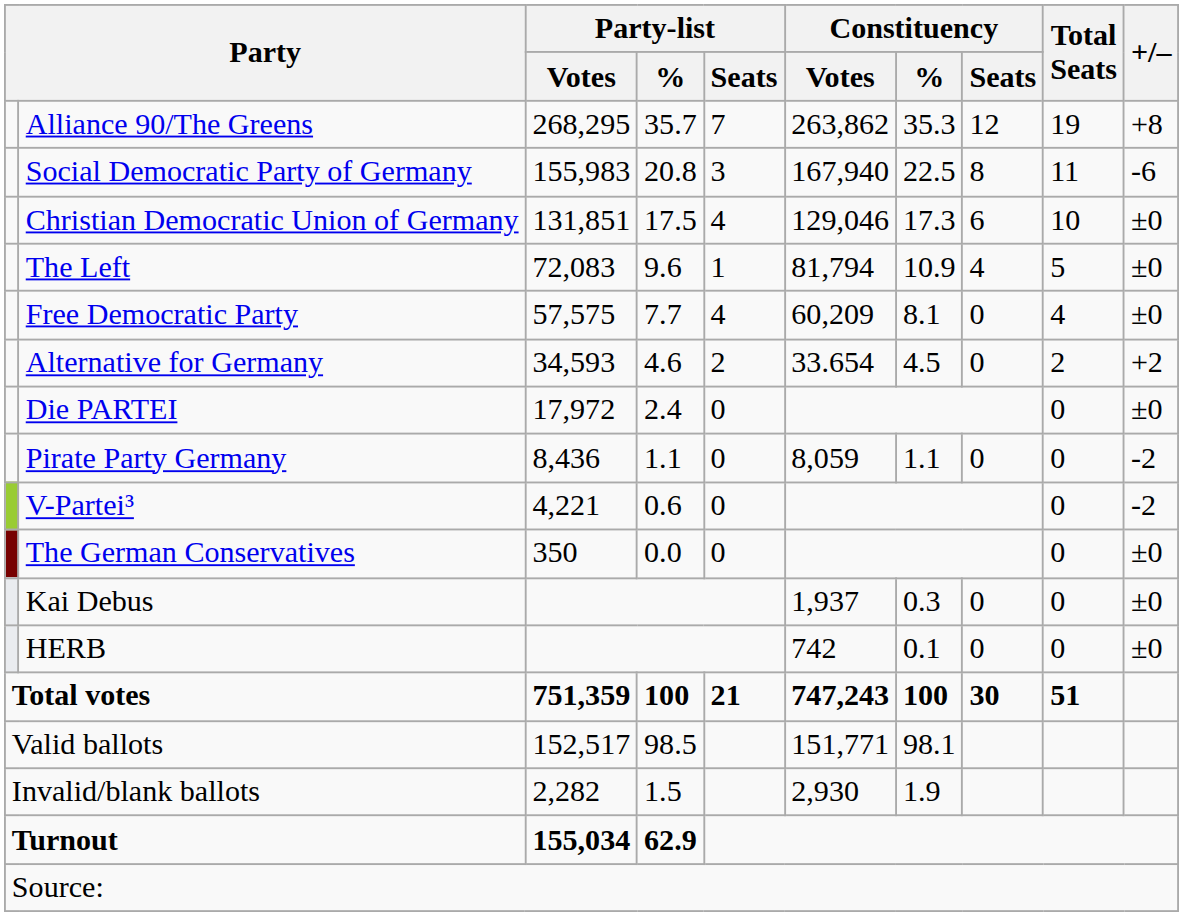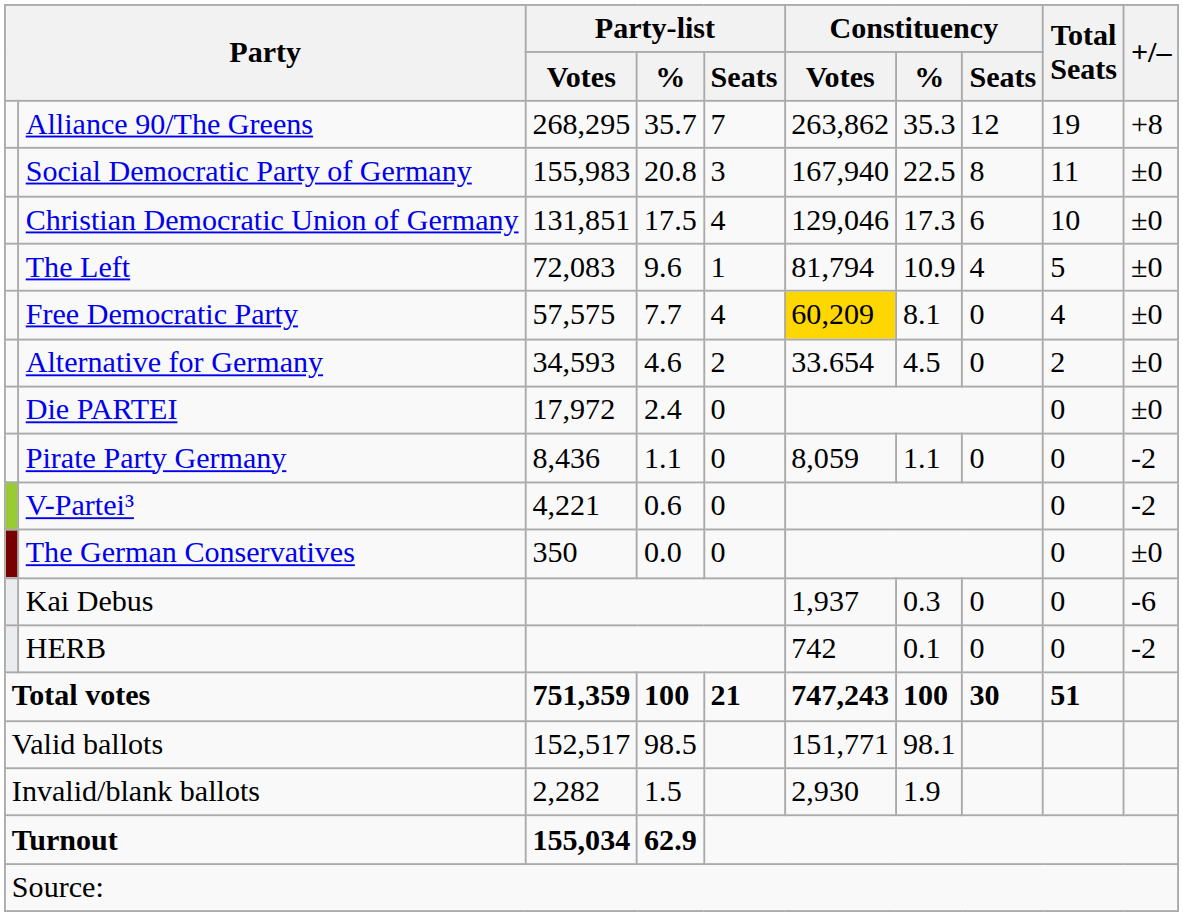Social Democratic Party of Germany | +/–: -6 -> ±0
Free Democratic Party | Constituency / Votes: no background -> gold background
Alternative for Germany | +/–: +2 -> ±0
Kai Debus | +/–: ±0 -> -6
HERB | +/–: ±0 -> -2
